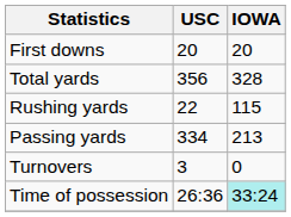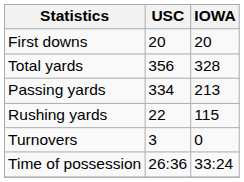rows swapped: Rushing yards <-> Passing yards
Time of possession | IOWA: paleturquoise background -> no background
